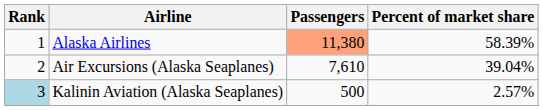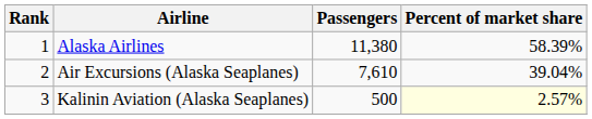Alaska Airlines | Passengers: lightsalmon background -> no background
Kalinin Aviation (Alaska Seaplanes) | Rank: lightblue background -> no background
Kalinin Aviation (Alaska Seaplanes) | Percent of market share: no background -> lightyellow background
